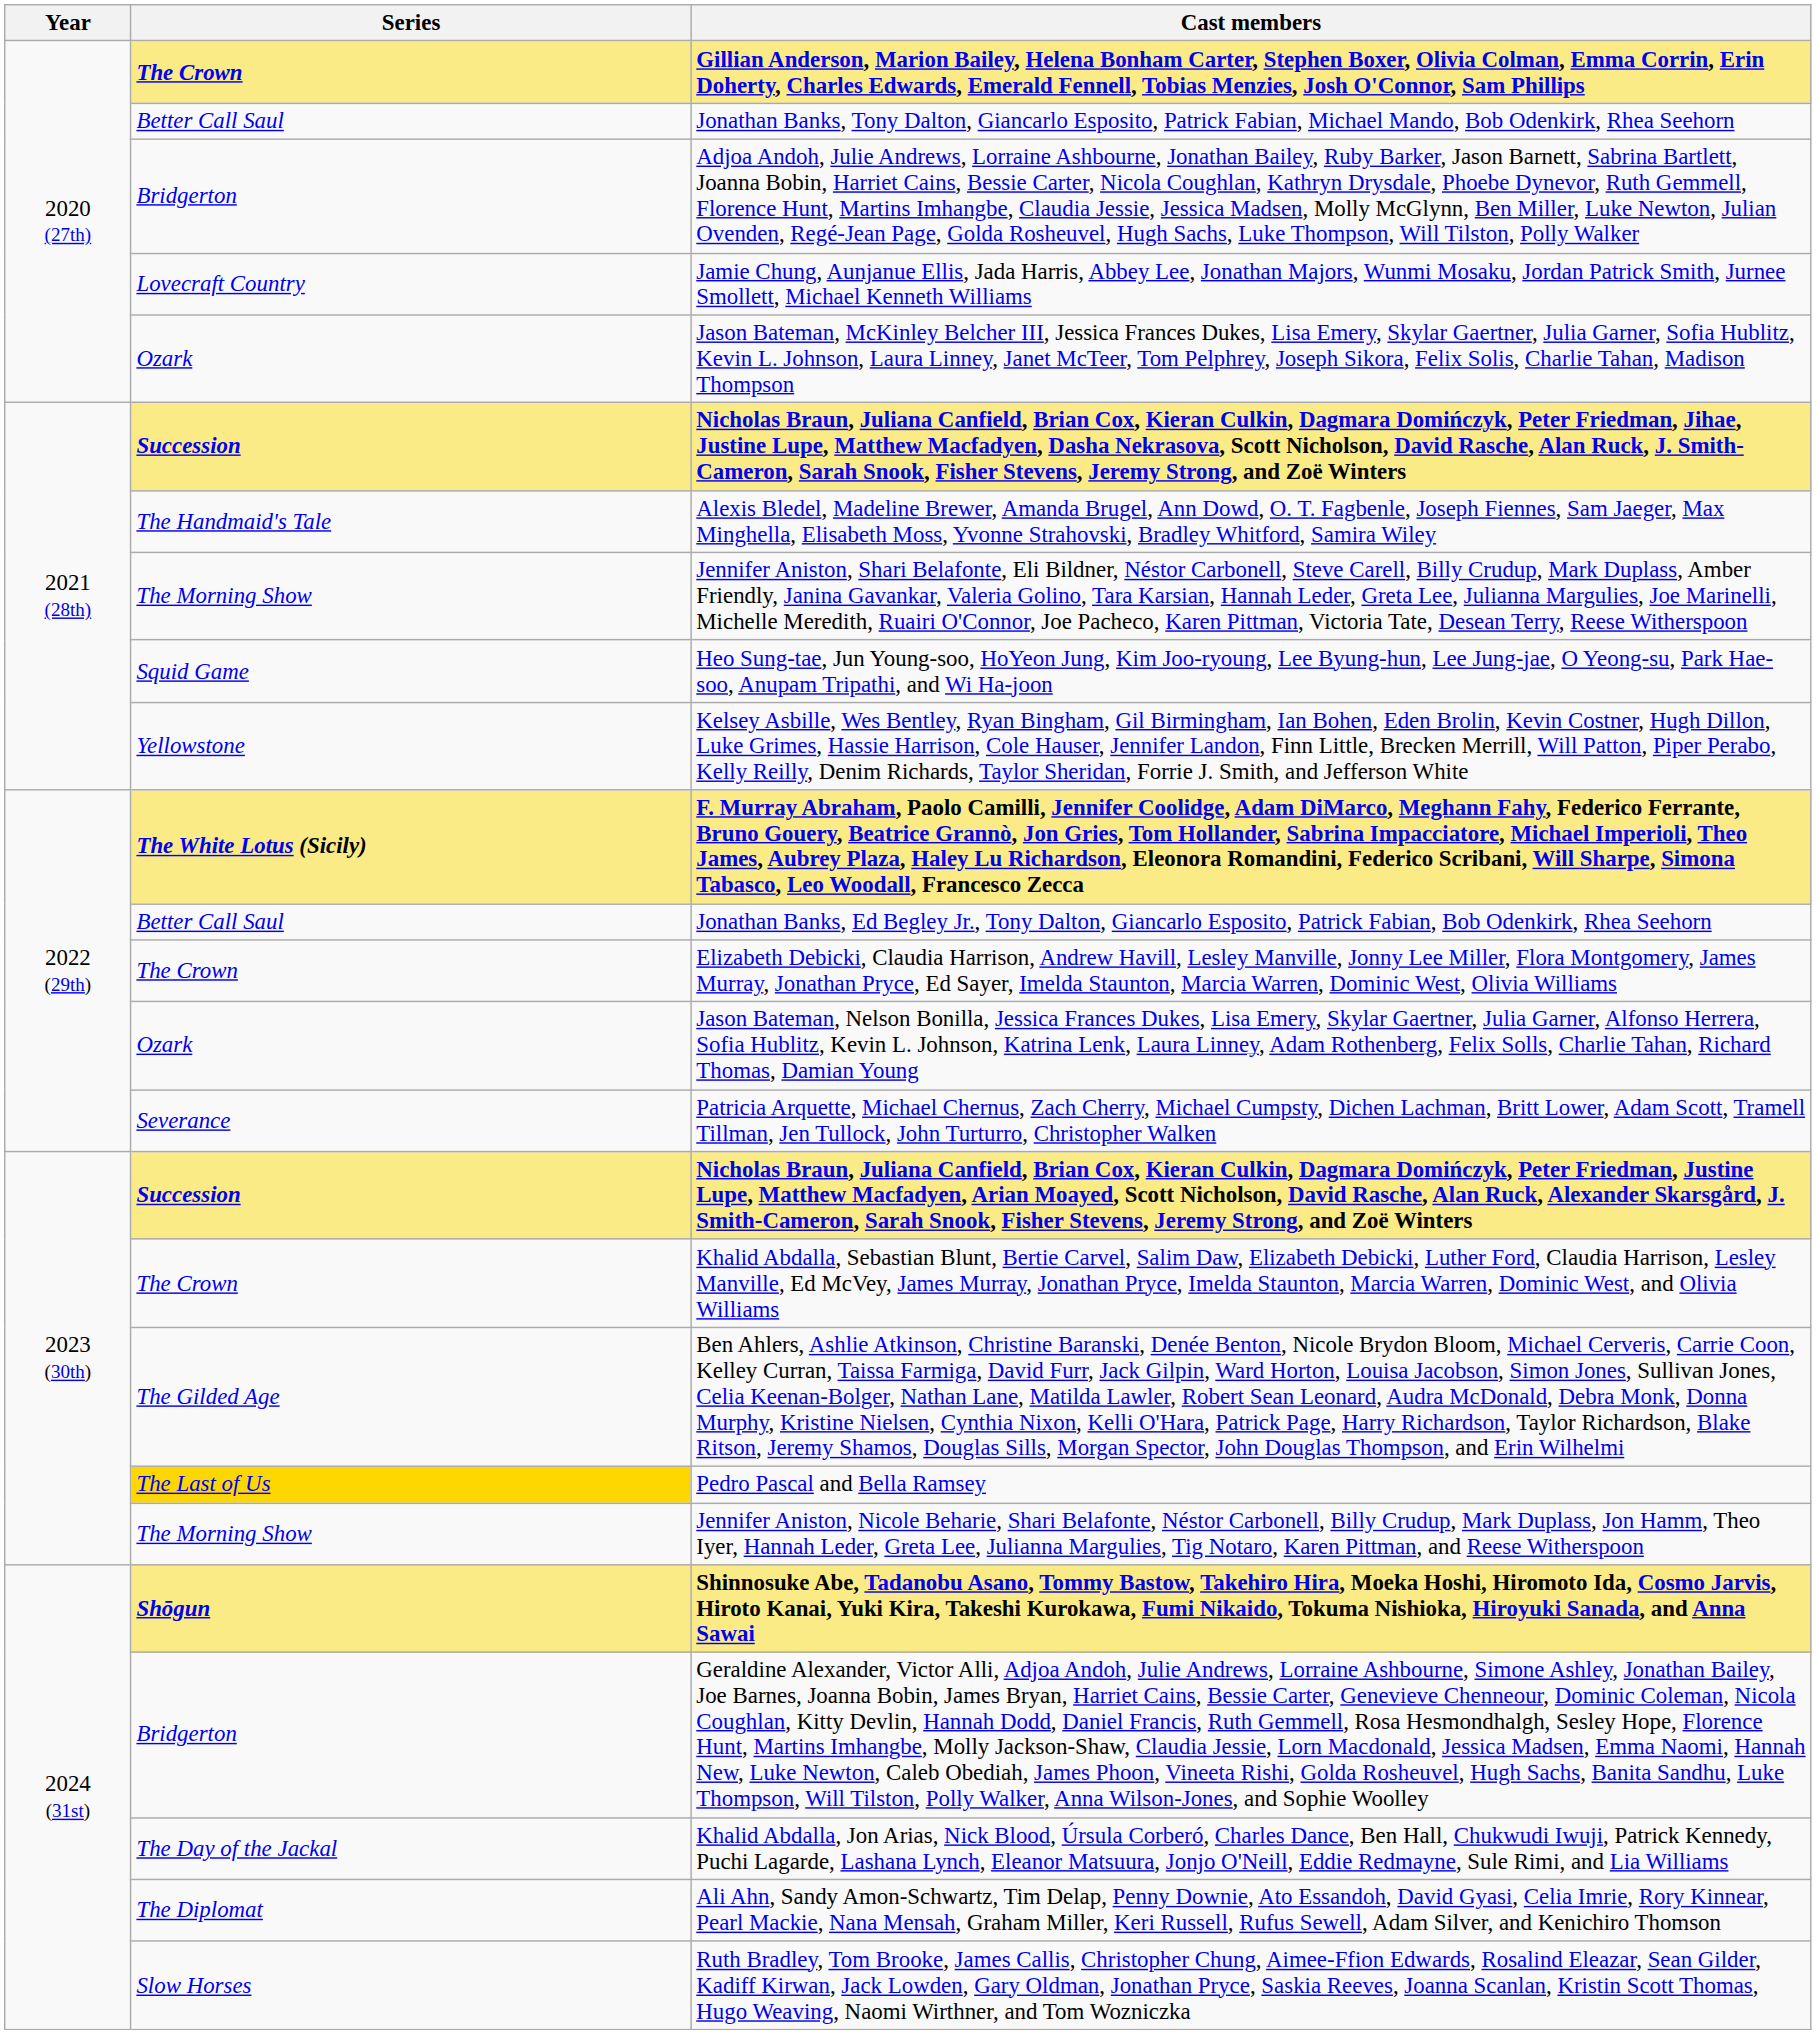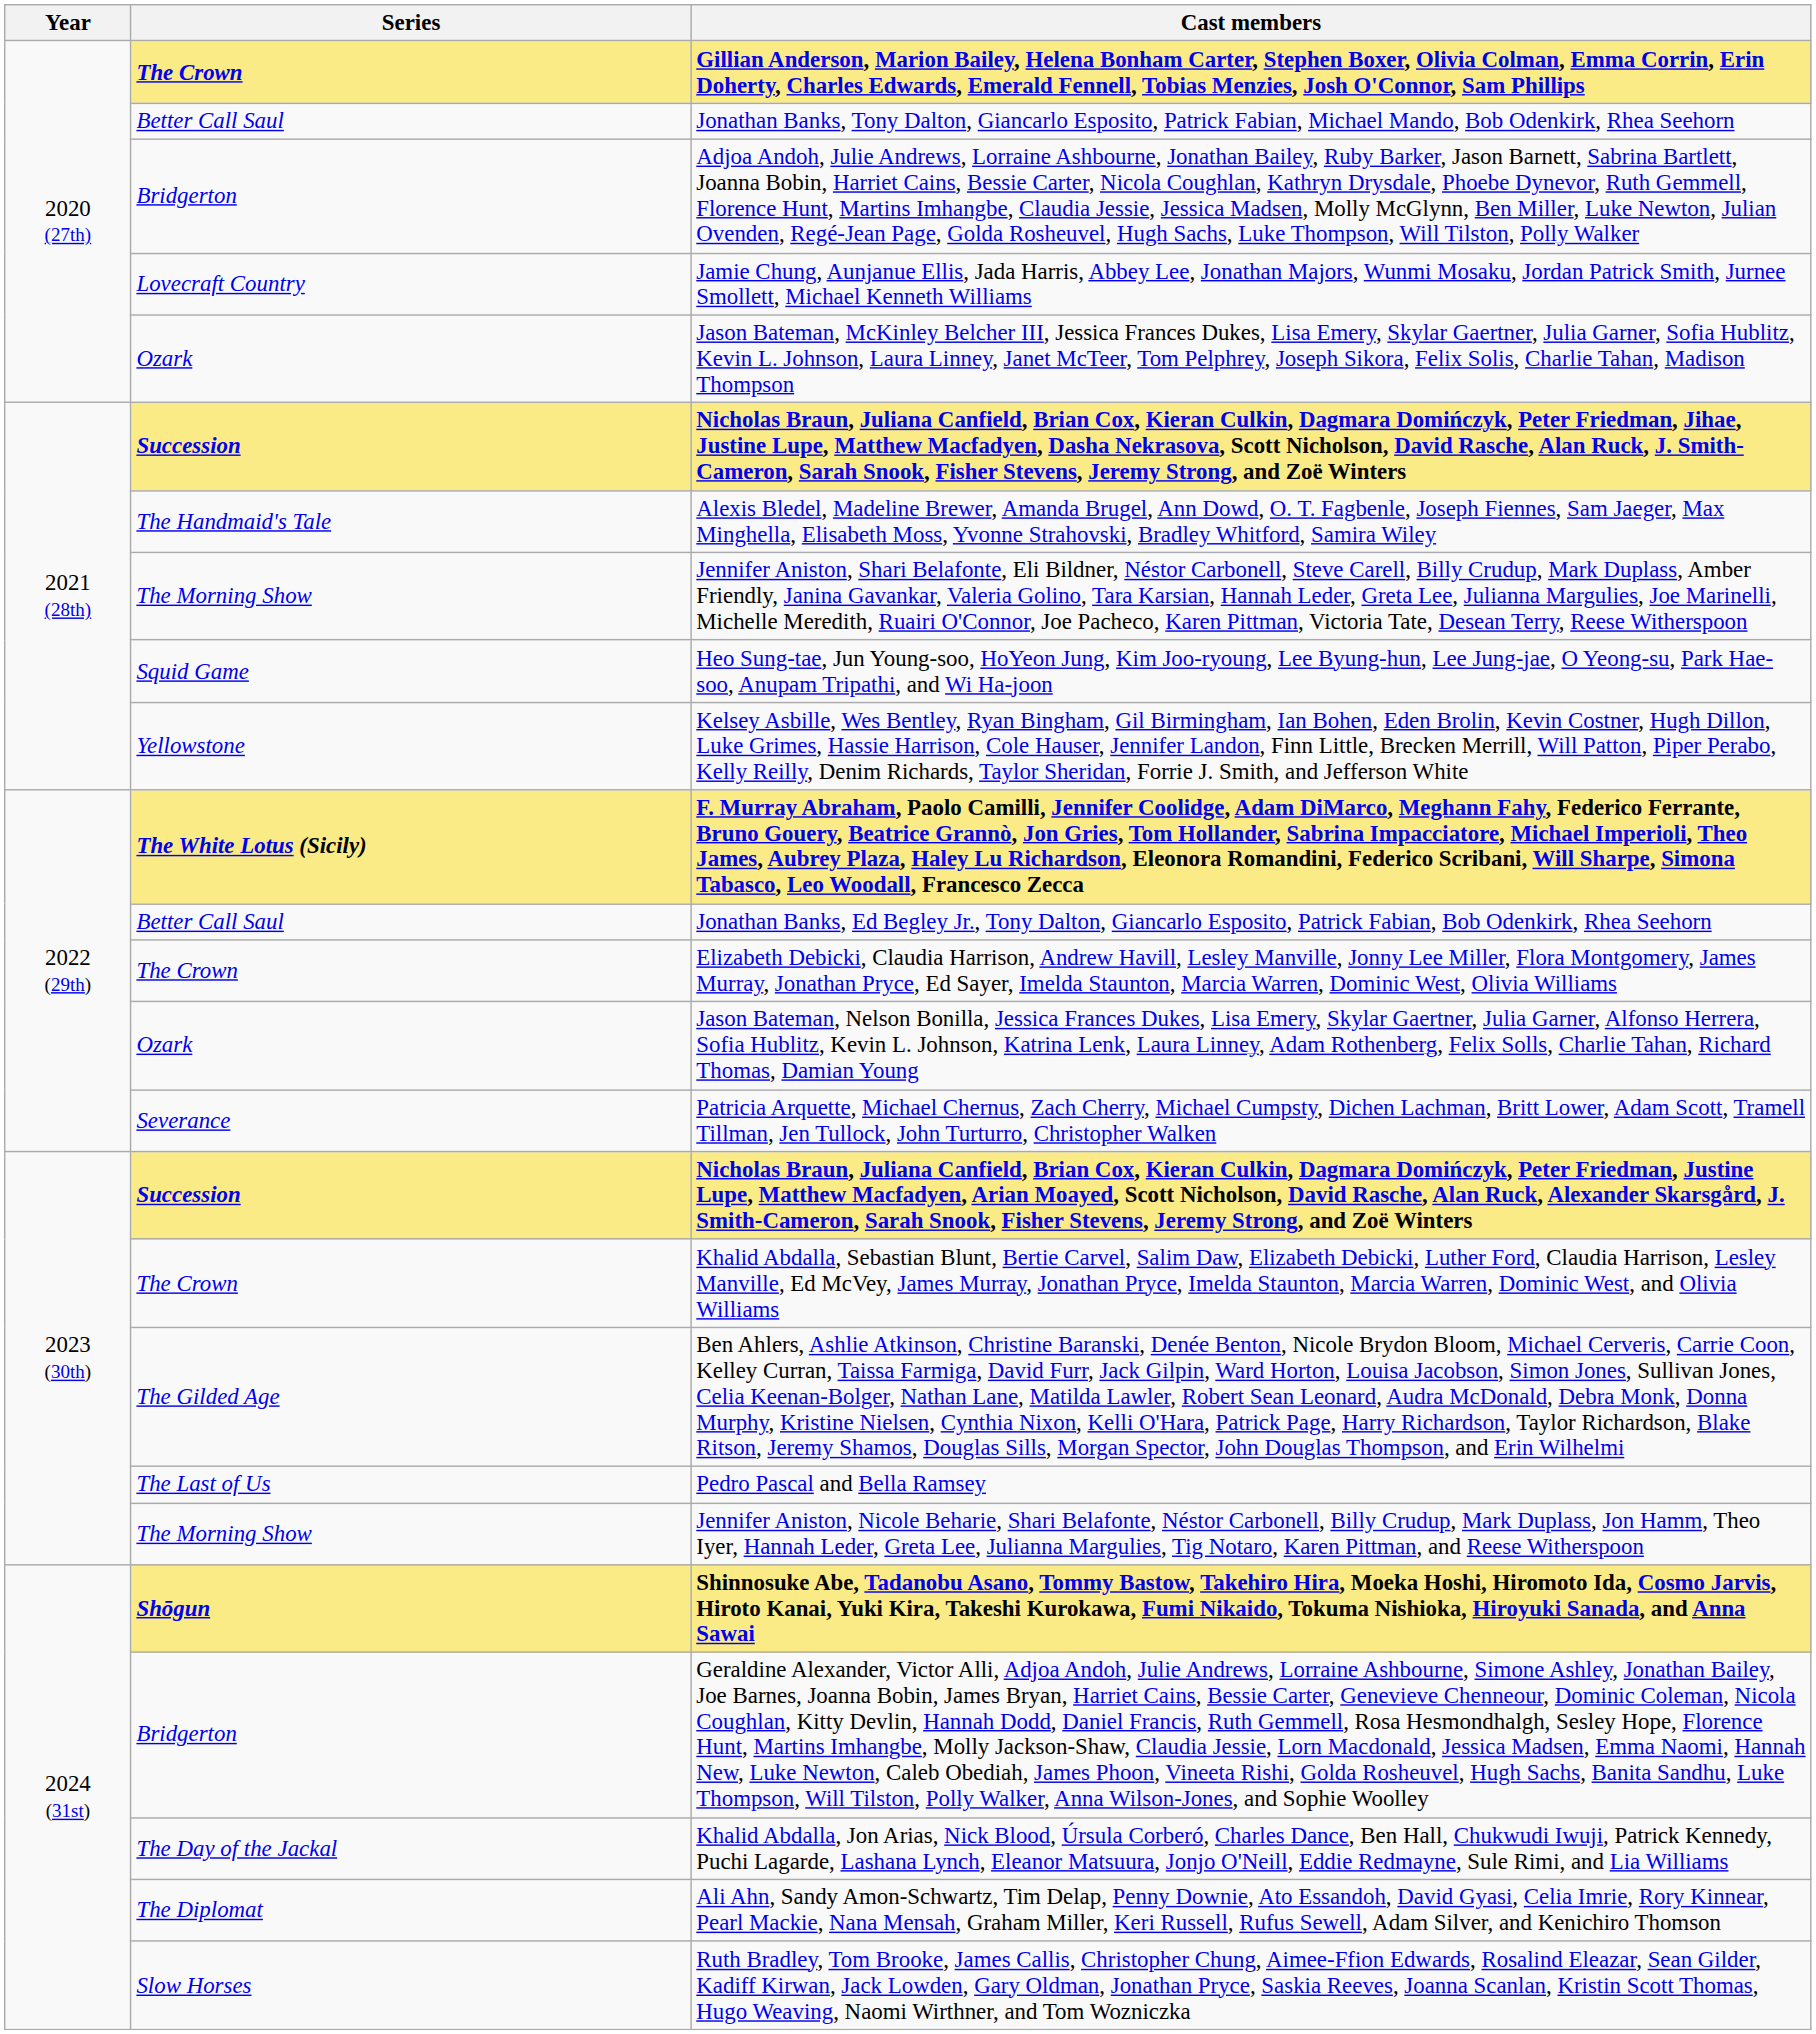Pedro Pascal and Bella Ramsey | Series: gold background -> no background
